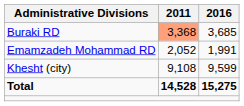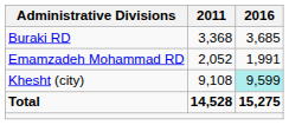Buraki RD | 2011: lightsalmon background -> no background
Khesht (city) | 2016: no background -> paleturquoise background
